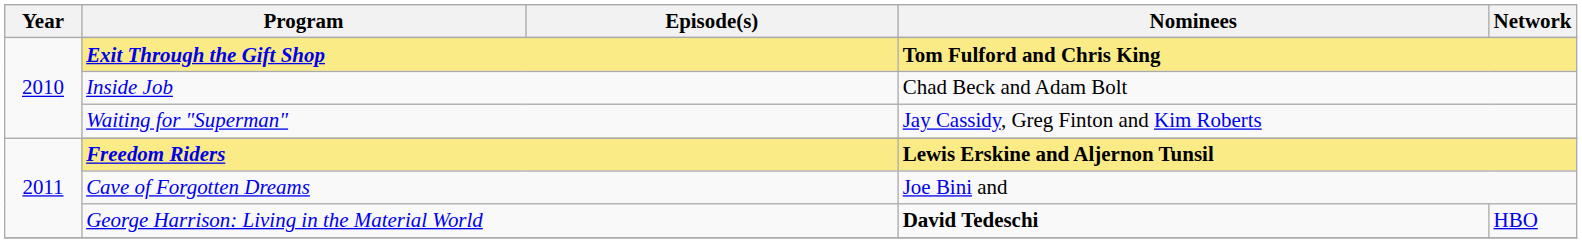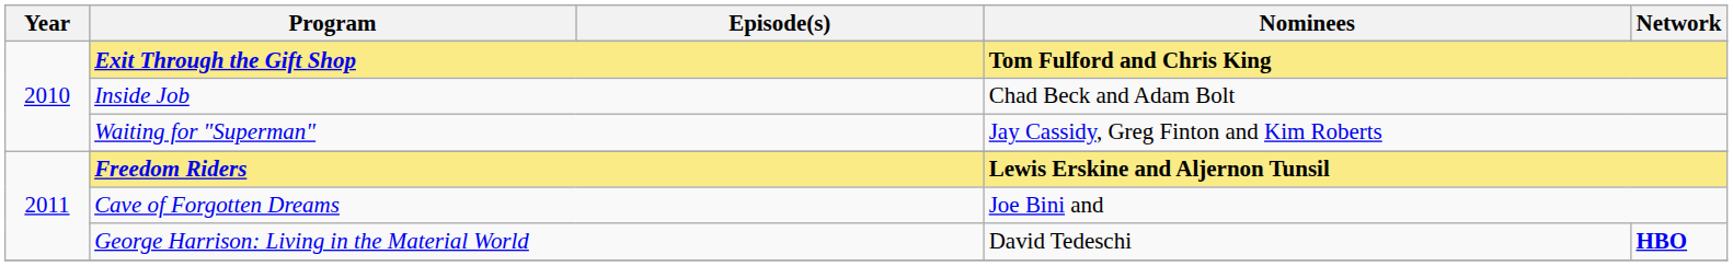George Harrison: Living in the Material World | Nominees: bold -> normal
George Harrison: Living in the Material World | Network: normal -> bold
